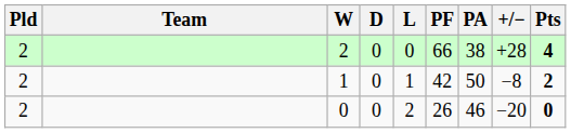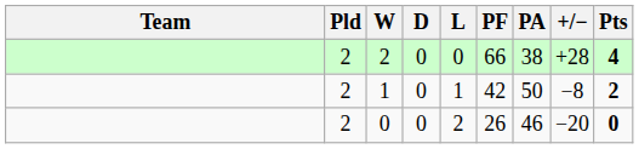columns swapped: Team <-> Pld
